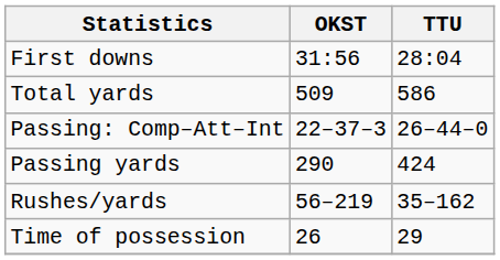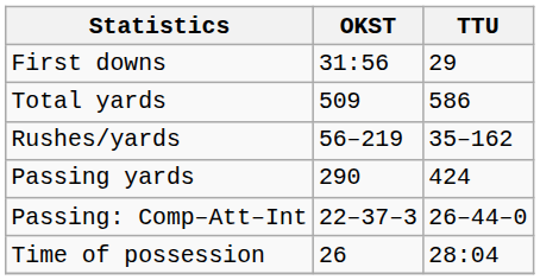First downs | TTU: 28:04 -> 29
rows swapped: Rushes/yards <-> Passing: Comp–Att–Int
Time of possession | TTU: 29 -> 28:04
